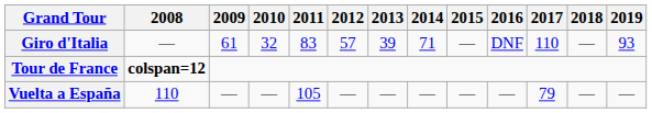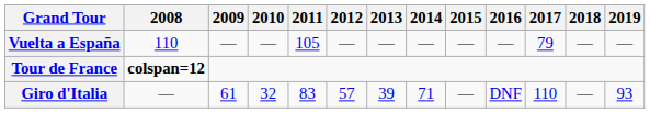rows swapped: Giro d'Italia <-> Vuelta a España
